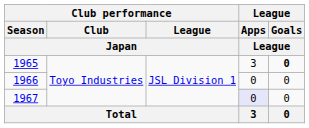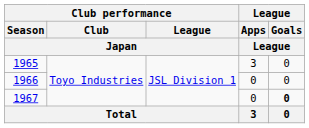1965 | League / Goals / League: bold -> normal
1967 | League / Apps / League: lavender background -> no background
1967 | League / Goals / League: normal -> bold
